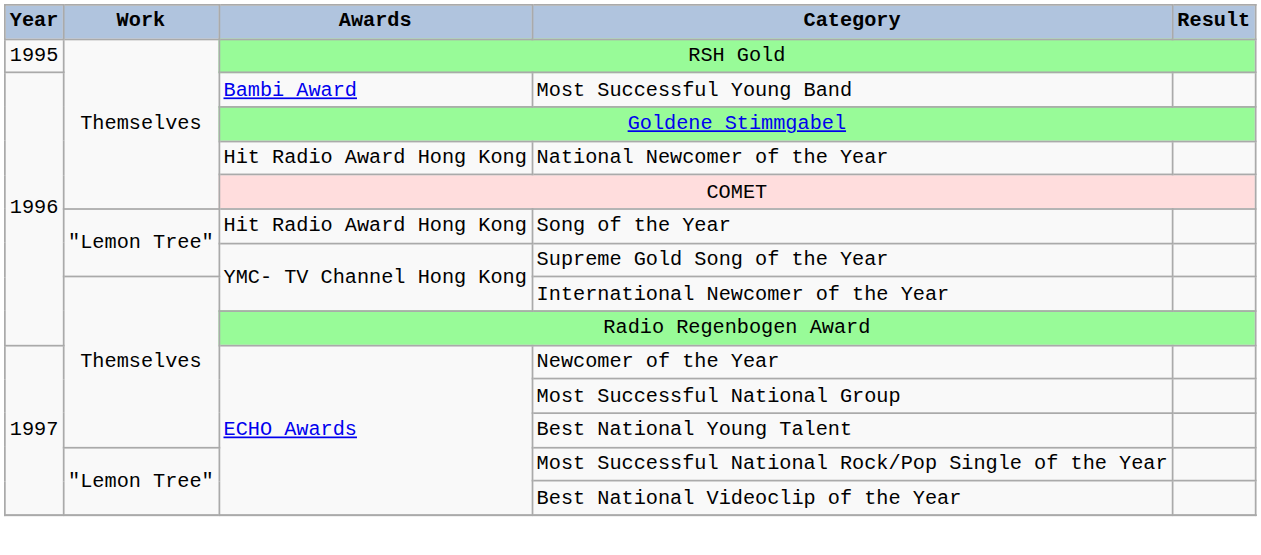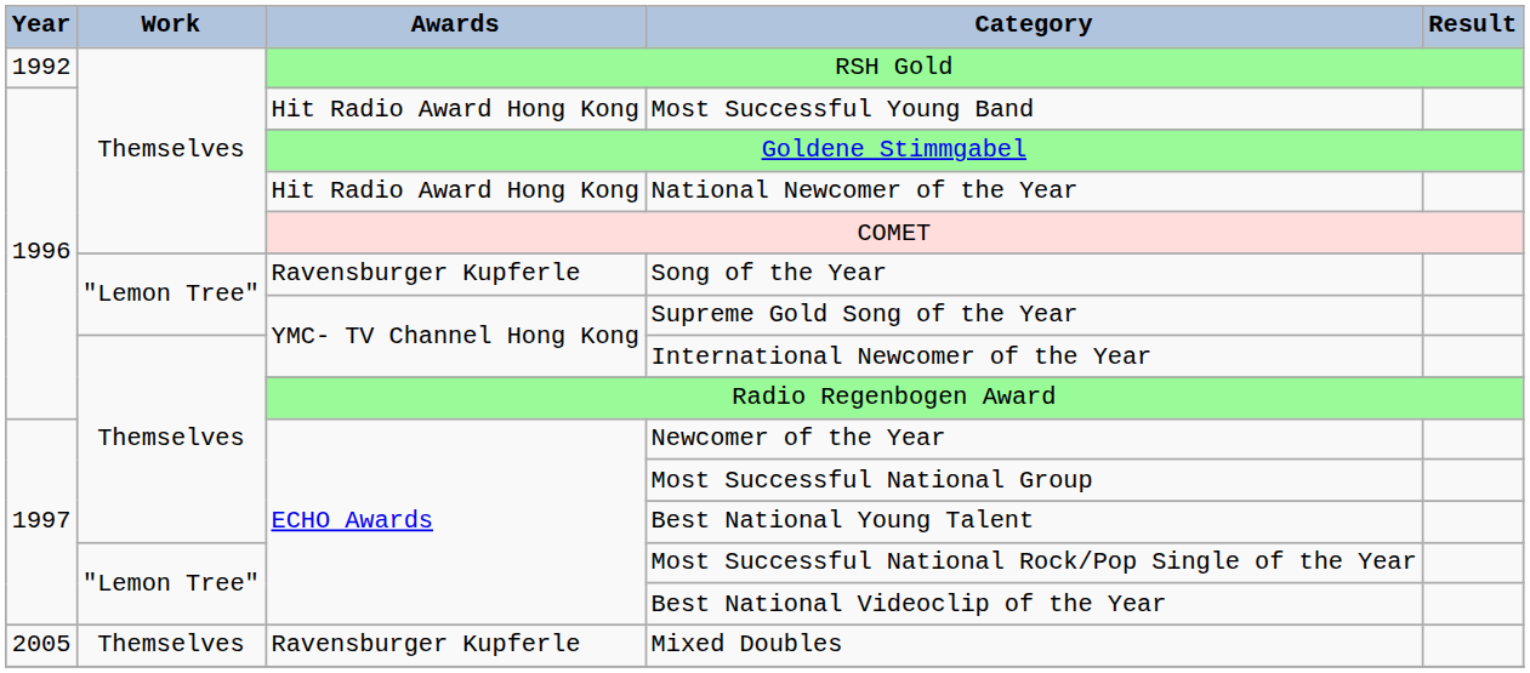RSH Gold | Year: 1995 -> 1992
Most Successful Young Band | Awards: Bambi Award -> Hit Radio Award Hong Kong
Song of the Year | Awards: Hit Radio Award Hong Kong -> Ravensburger Kupferle
+ row: 2005 | Themselves | Ravensburger Kupferle | Mixed Doubles
